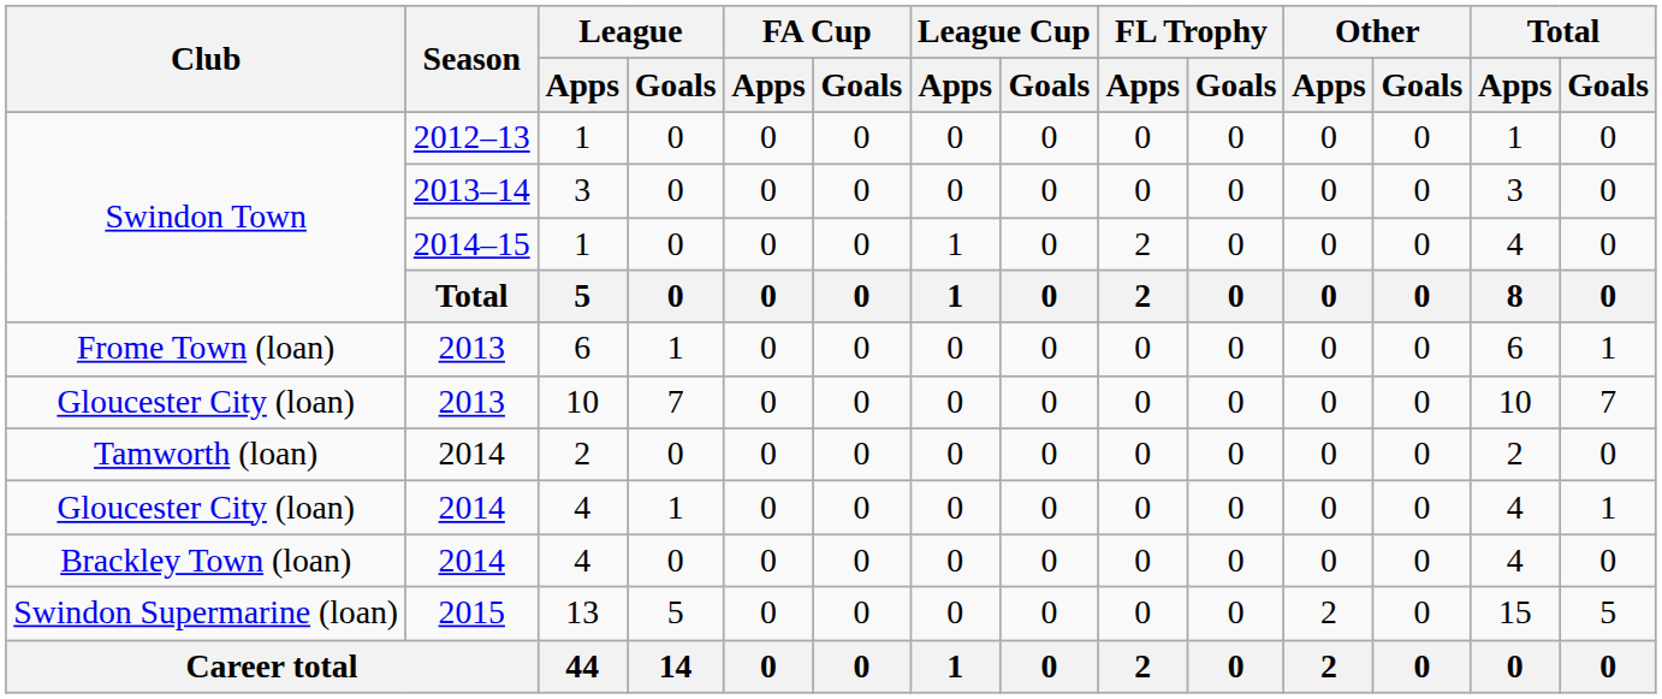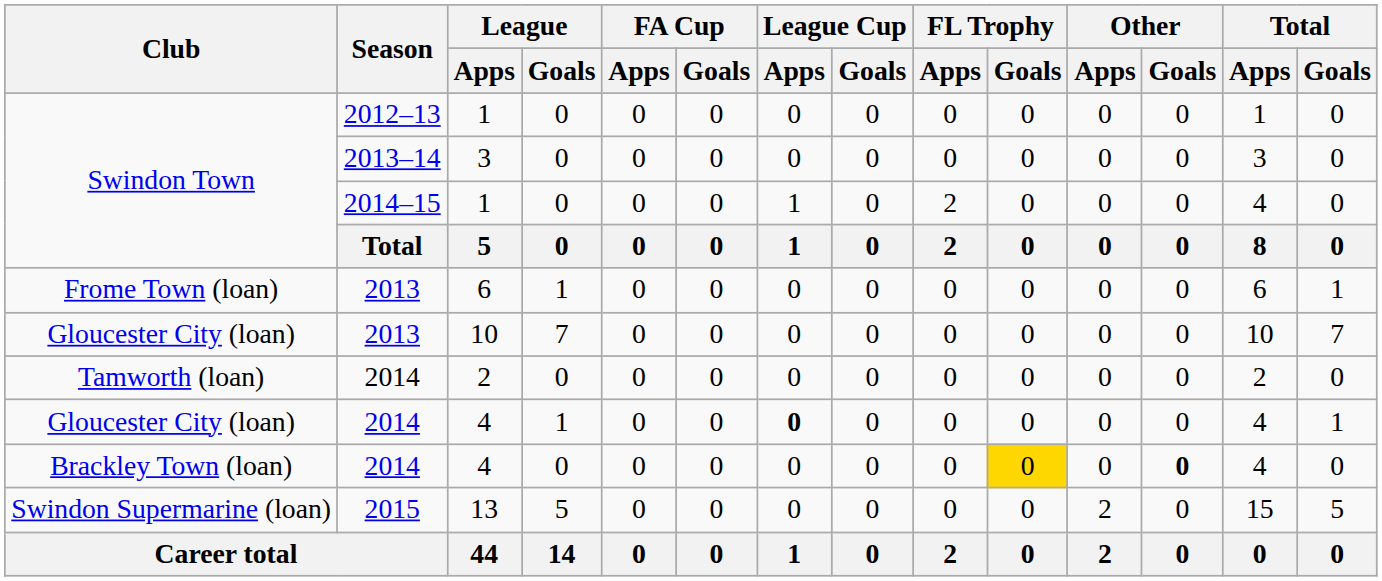Gloucester City (loan) / 4 | League Cup / Apps: normal -> bold
Brackley Town (loan) / 4 | FL Trophy / Goals: no background -> gold background
Brackley Town (loan) / 4 | Other / Goals: normal -> bold
